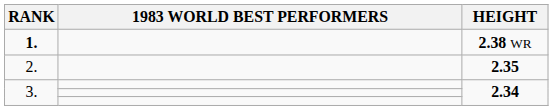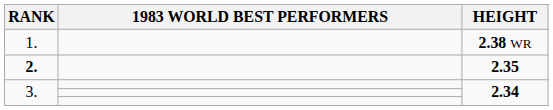1. | RANK: bold -> normal
2. | RANK: normal -> bold
